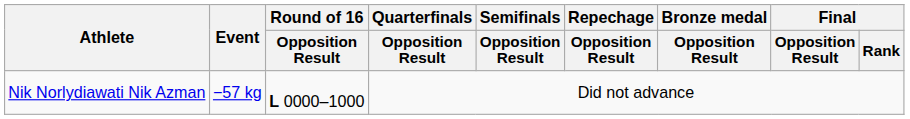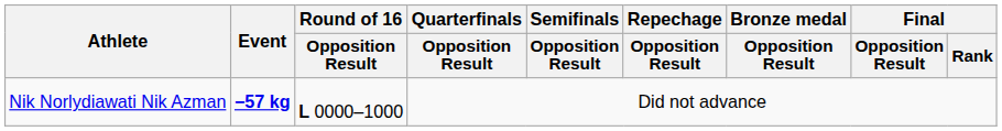Nik Norlydiawati Nik Azman | Event: normal -> bold
